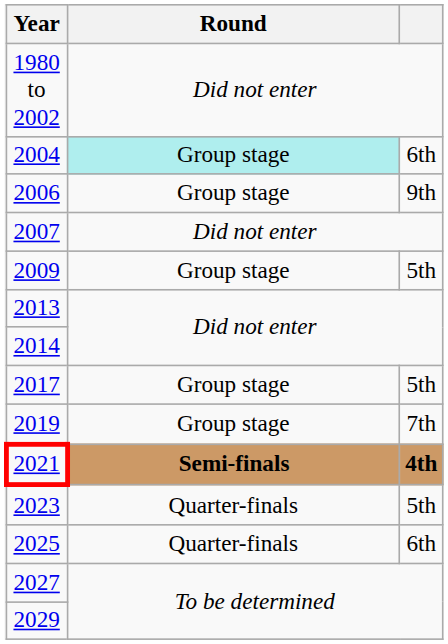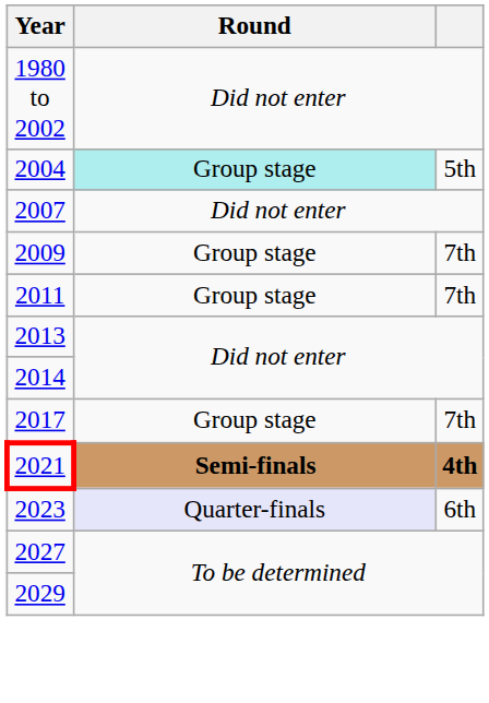2004 | column 3: 6th -> 5th
- row: 2006 | Group stage | 9th
2009 | column 3: 5th -> 7th
+ row: 2011 | Group stage | 7th
2017 | column 3: 5th -> 7th
- row: 2019 | Group stage | 7th
2023 | Round: no background -> lavender background
2023 | column 3: 5th -> 6th
- row: 2025 | Quarter-finals | 6th
